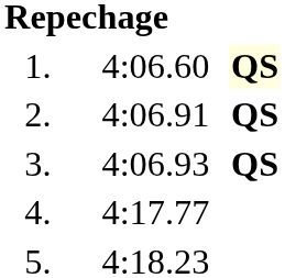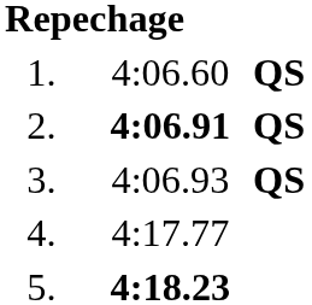1. | column 3: lightyellow background -> no background
2. | column 2: normal -> bold
5. | column 2: normal -> bold
